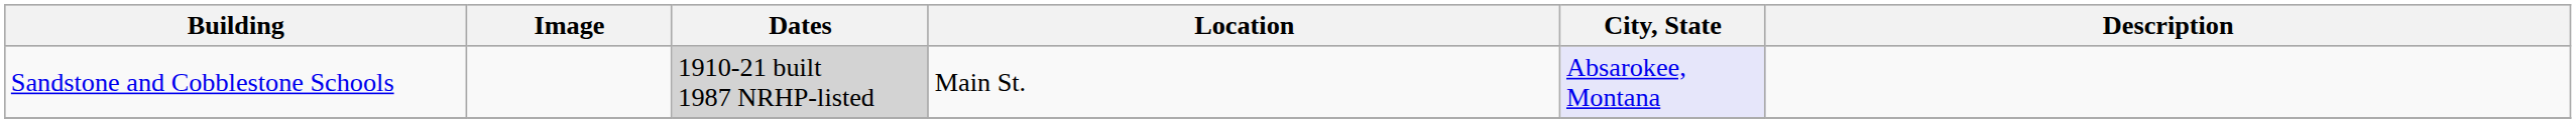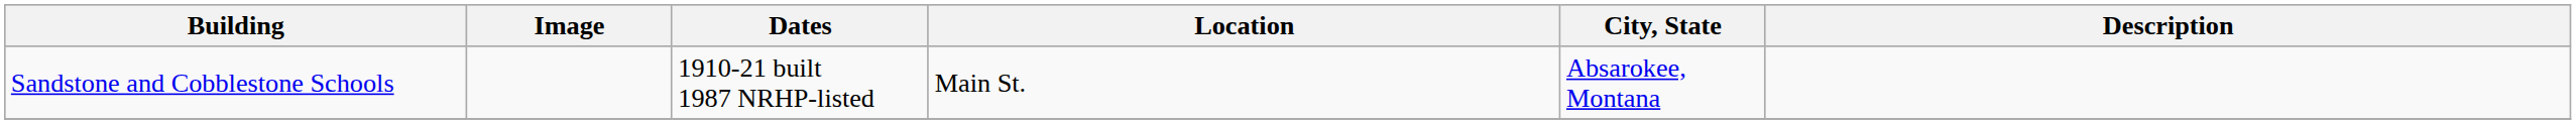Sandstone and Cobblestone Schools | Dates: lightgrey background -> no background
Sandstone and Cobblestone Schools | City, State: lavender background -> no background
